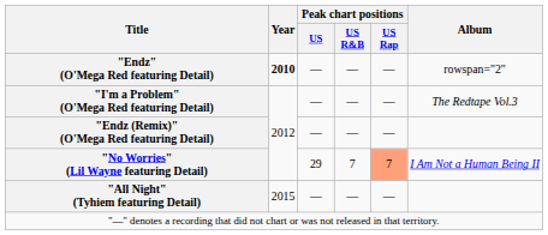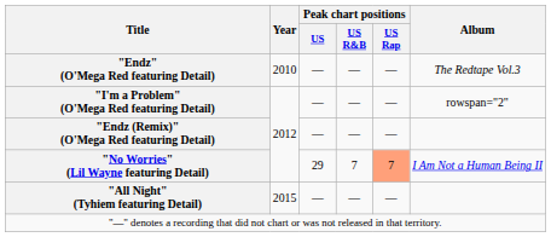"Endz" (O'Mega Red featuring Detail) | Year: bold -> normal
"Endz" (O'Mega Red featuring Detail) | Album: rowspan="2" -> The Redtape Vol.3
"I'm a Problem" (O'Mega Red featuring Detail) | Album: The Redtape Vol.3 -> rowspan="2"
